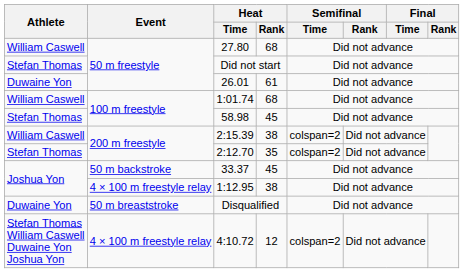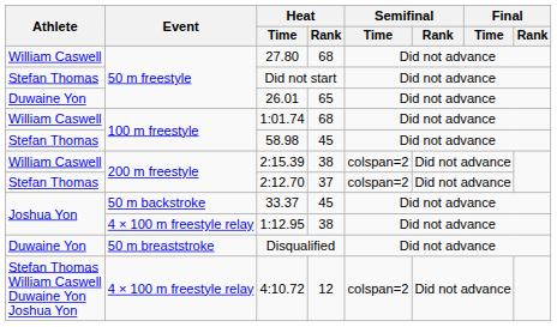26.01 | Heat / Rank: 61 -> 65
2:12.70 | Heat / Rank: 35 -> 37
